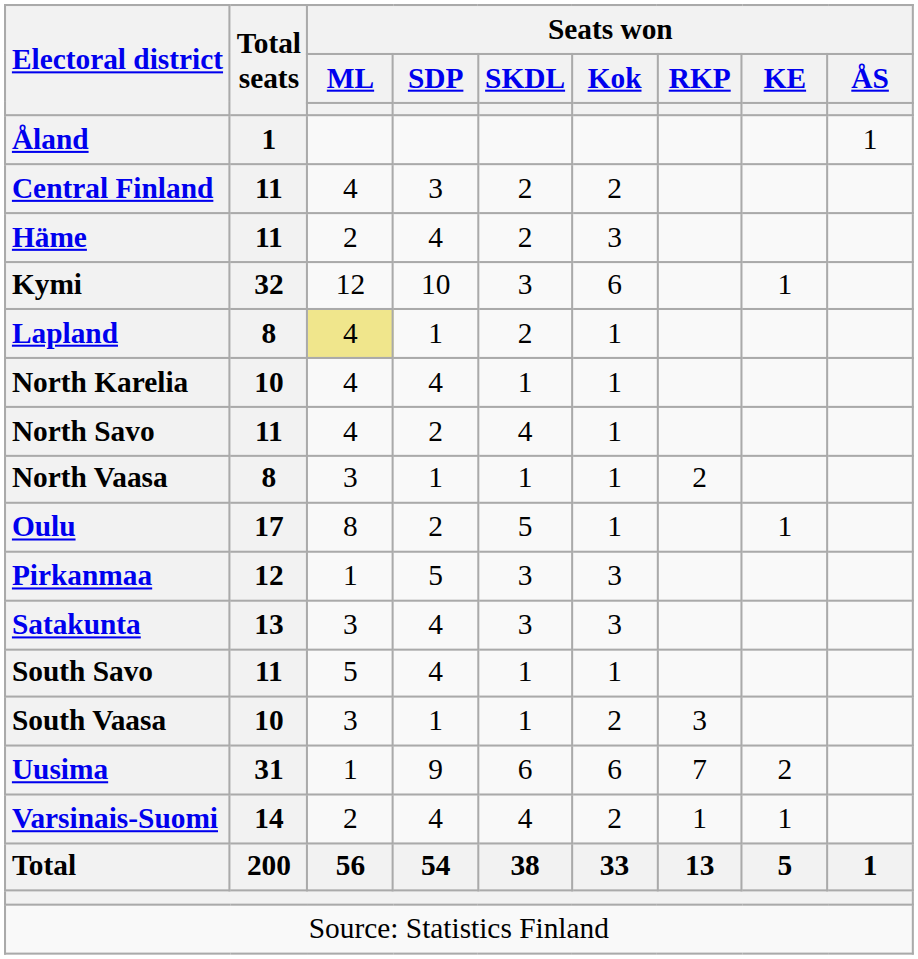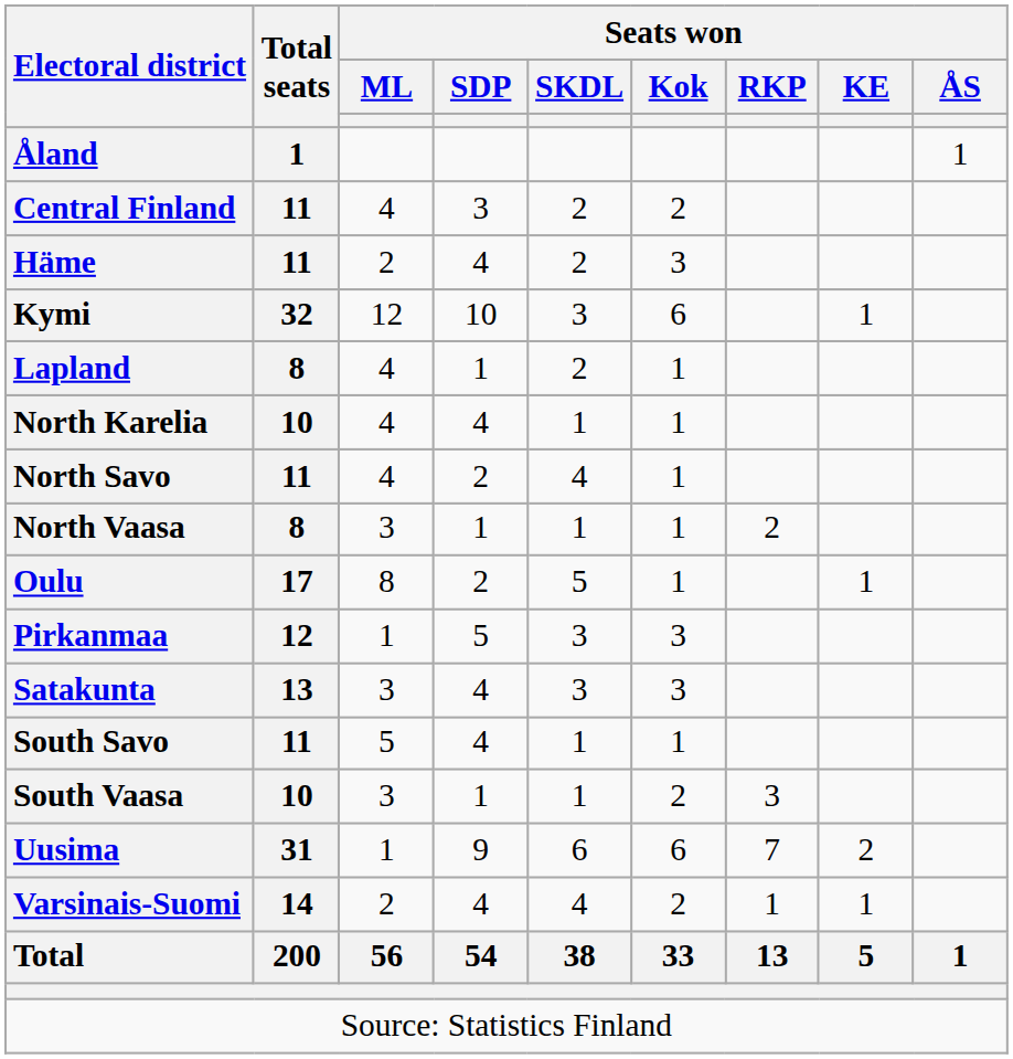Lapland | Seats won / ML: khaki background -> no background
